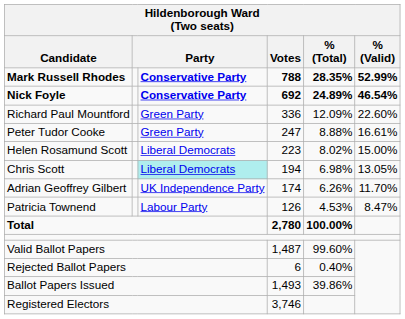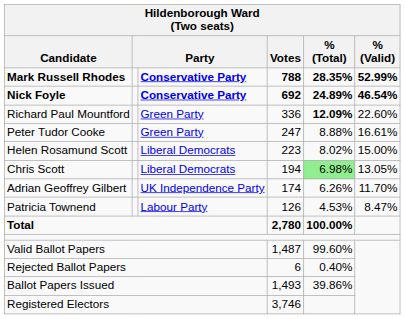Richard Paul Mountford | % (Total): normal -> bold
Chris Scott | column 3: paleturquoise background -> no background
Chris Scott | % (Total): no background -> lightgreen background
